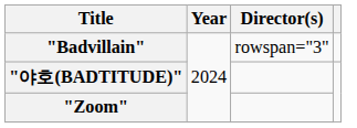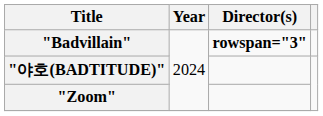"Badvillain" | Director(s): normal -> bold
